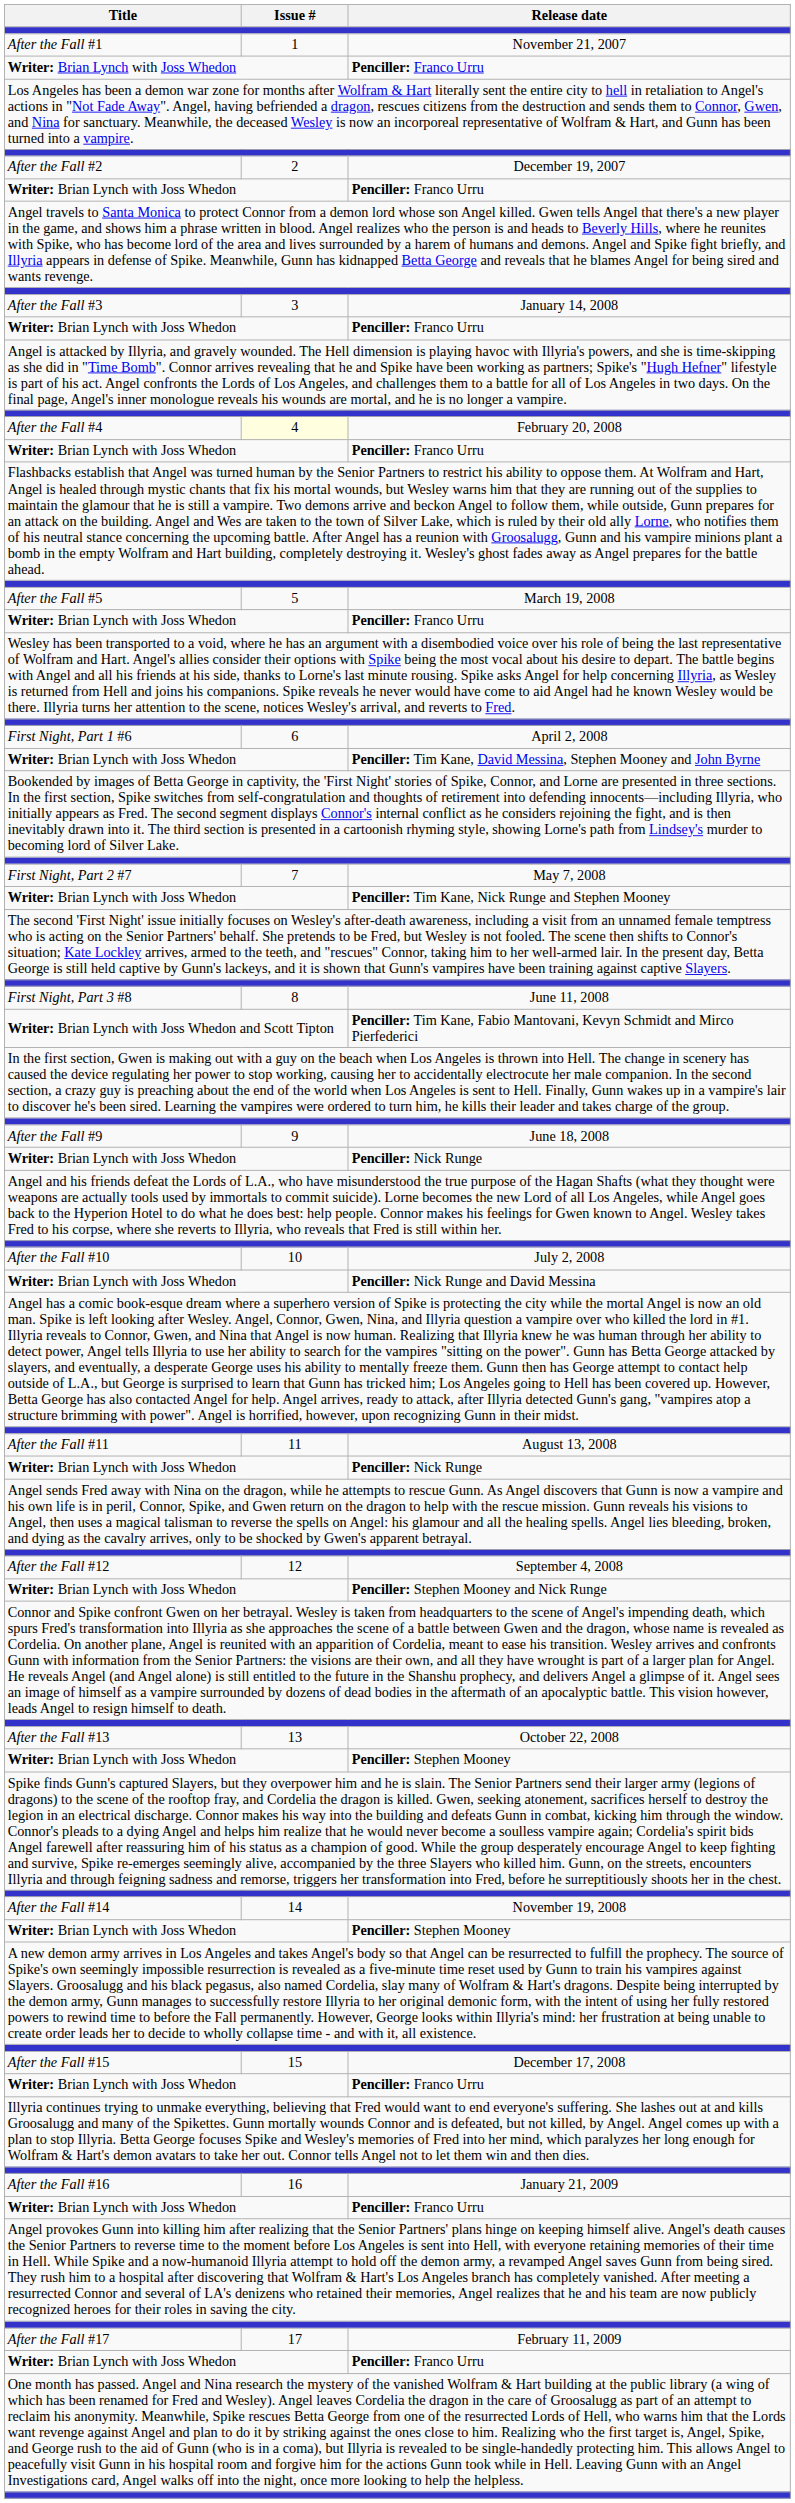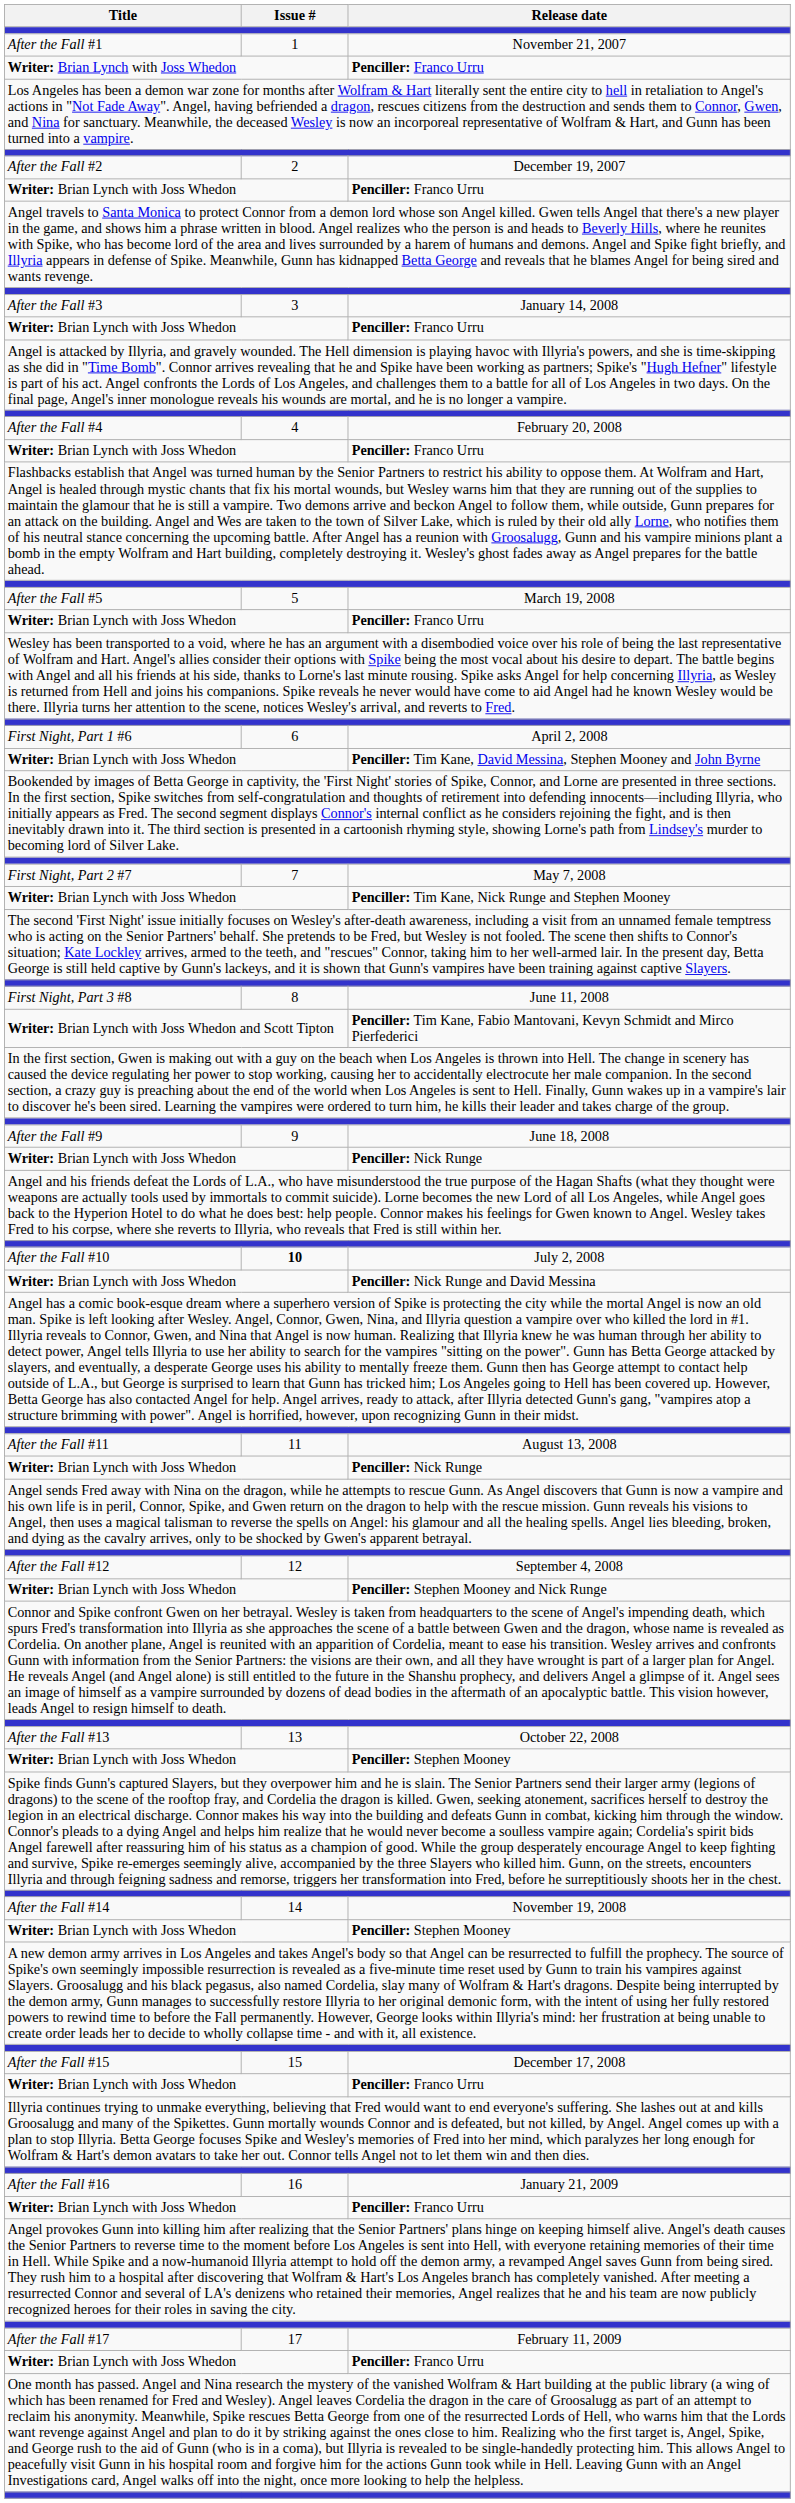February 20, 2008 | Issue #: lightyellow background -> no background
July 2, 2008 | Issue #: normal -> bold
